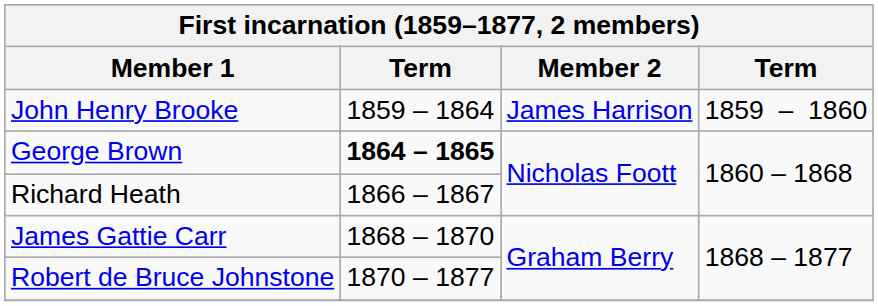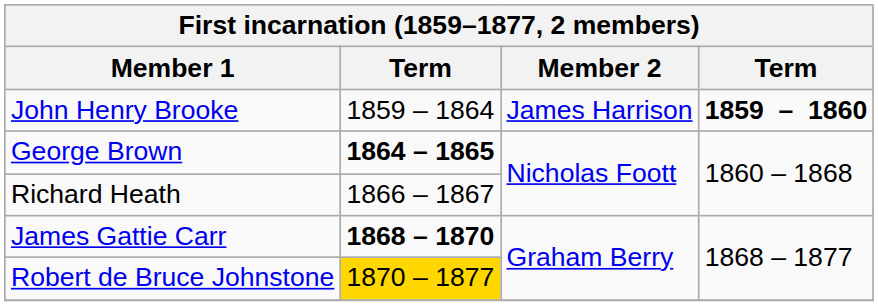John Henry Brooke / James Harrison | column 4: normal -> bold
James Gattie Carr | column 2: normal -> bold
Robert de Bruce Johnstone | column 2: no background -> gold background
